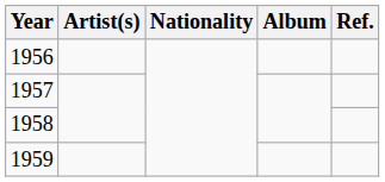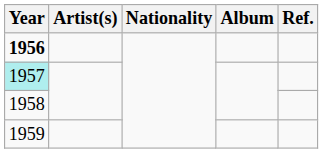1956 | Year: normal -> bold
1957 | Year: no background -> paleturquoise background
